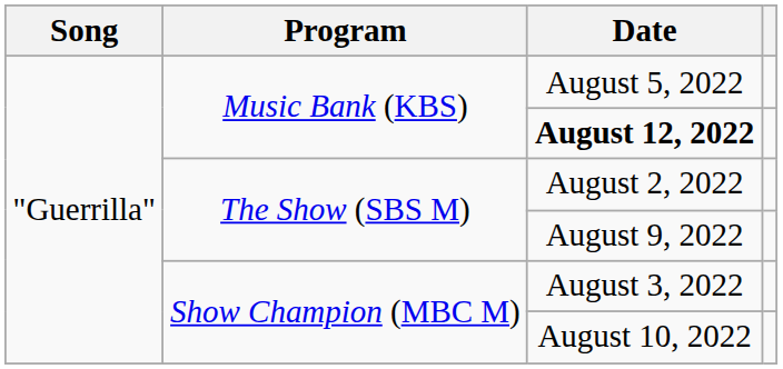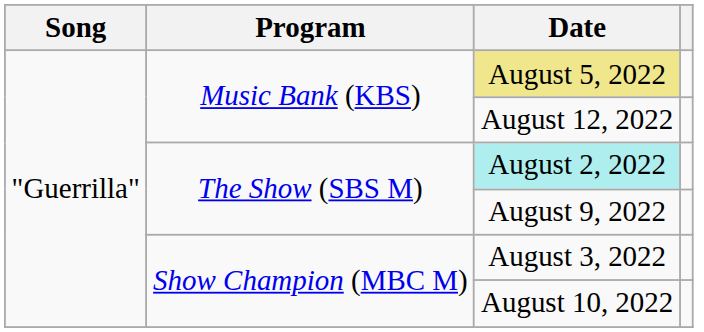August 5, 2022 | Date: no background -> khaki background
August 12, 2022 | Date: bold -> normal
August 2, 2022 | Date: no background -> paleturquoise background
